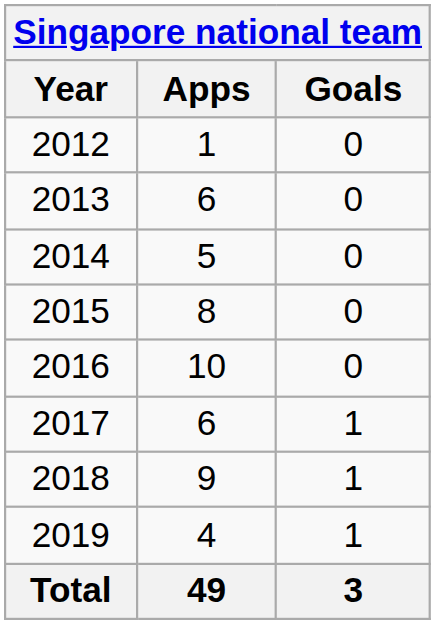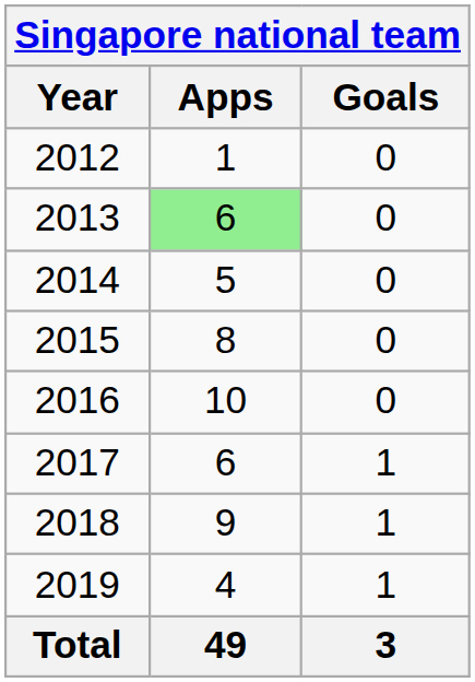2013 | Apps: no background -> lightgreen background
